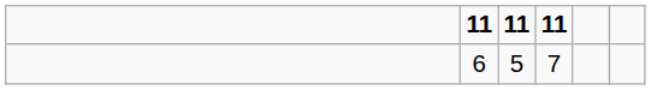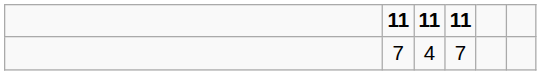row 2 | column 2: 6 -> 7
row 2 | column 3: 5 -> 4
